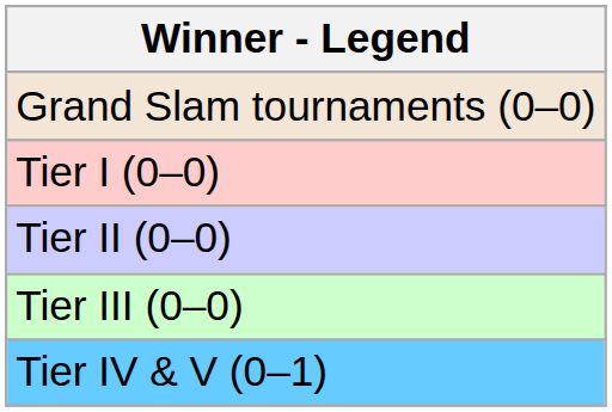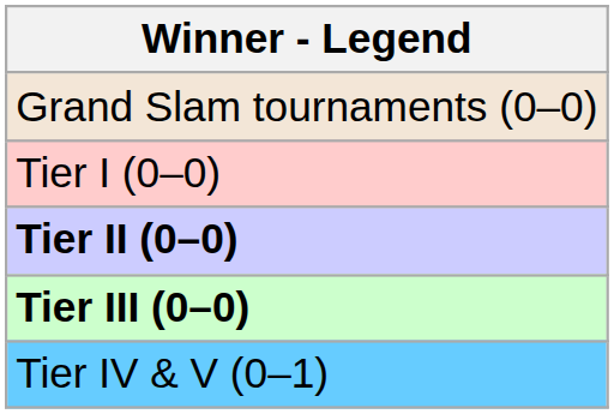Tier II (0–0) | Winner - Legend: normal -> bold
Tier III (0–0) | Winner - Legend: normal -> bold
